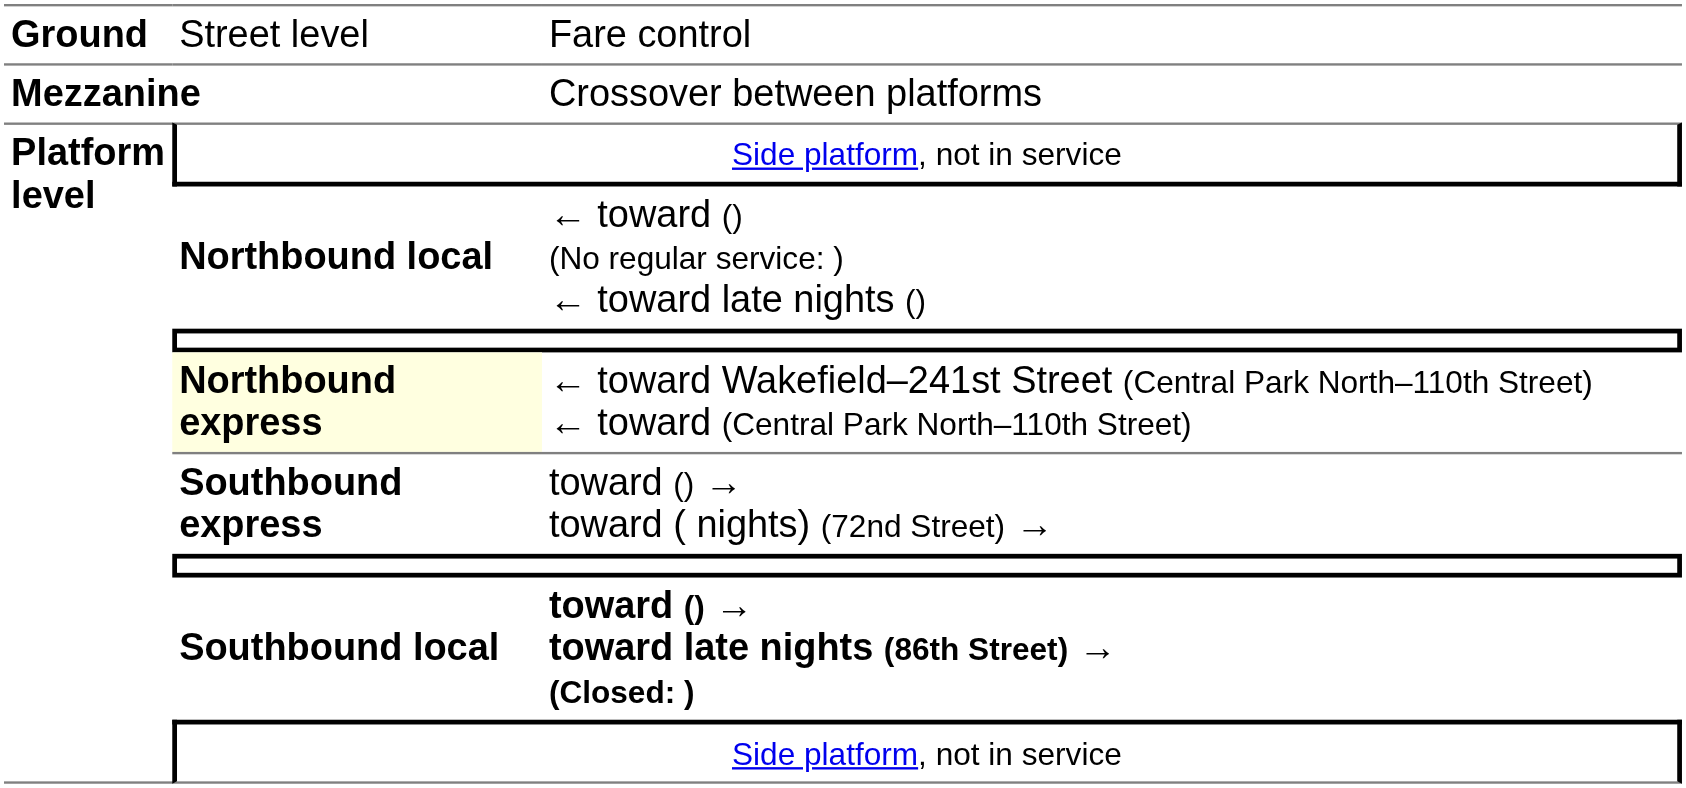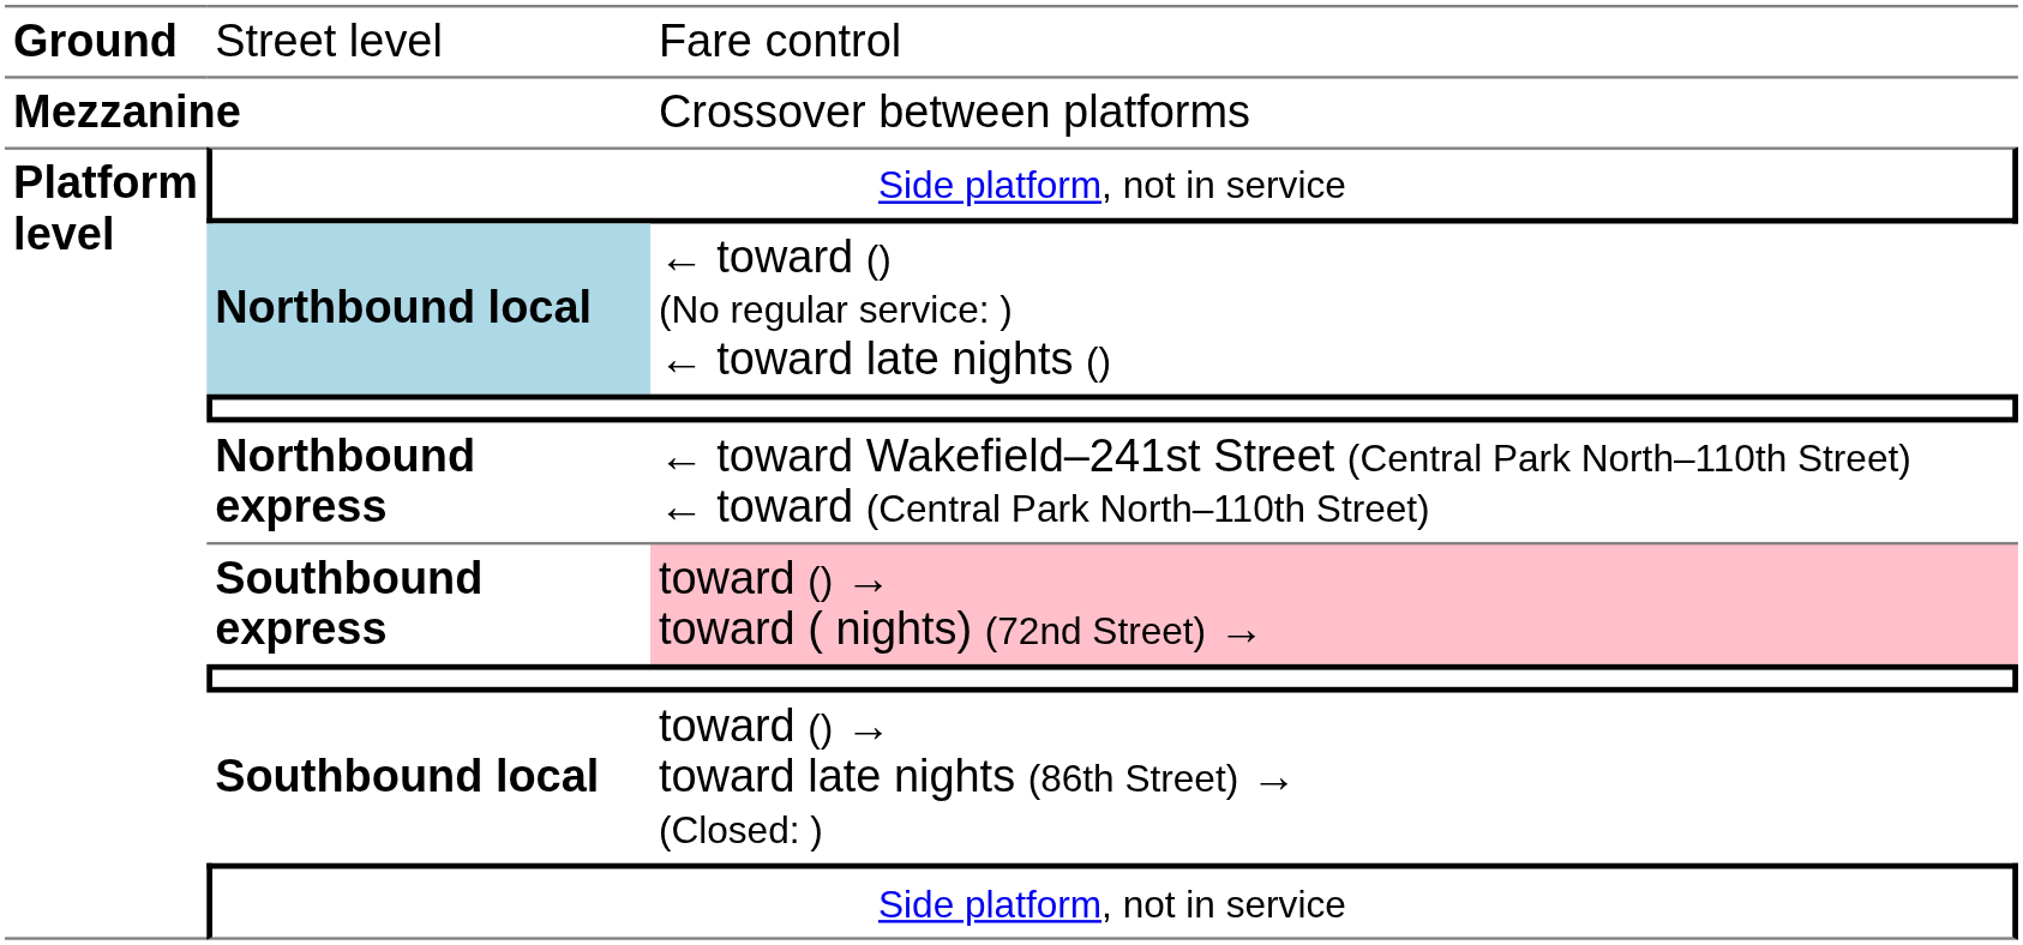Northbound local | column 2: no background -> lightblue background
Northbound express | column 2: lightyellow background -> no background
Southbound express | column 3: no background -> pink background
Southbound local | column 3: bold -> normal
